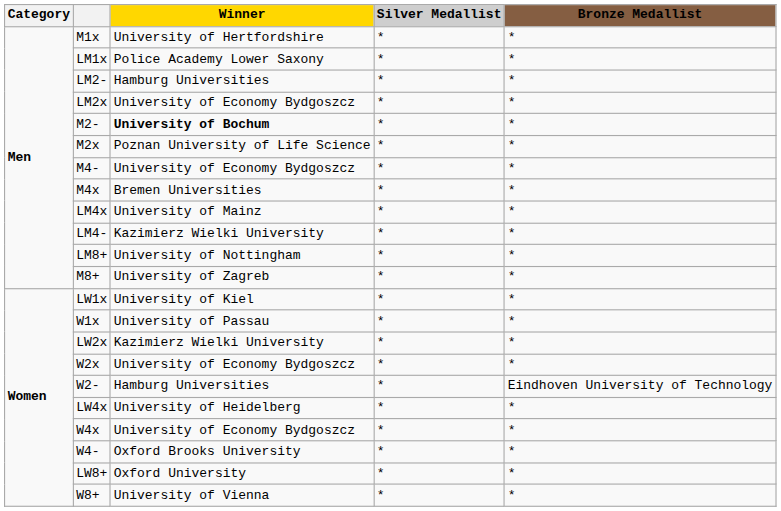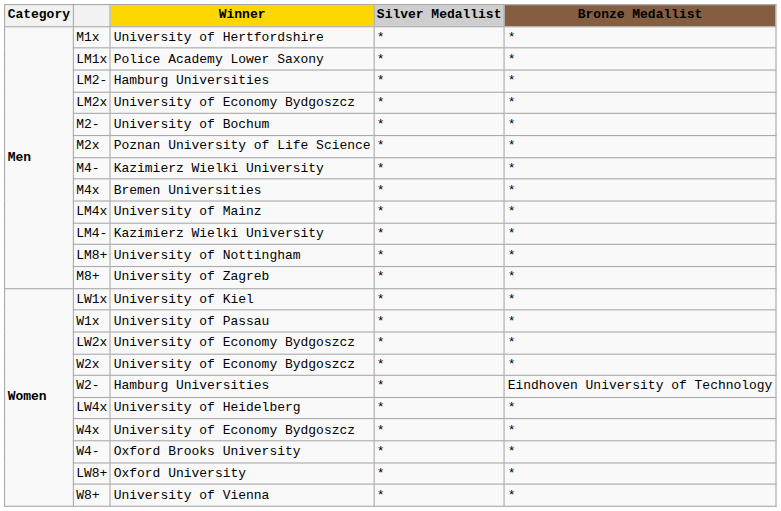M2- | Winner: bold -> normal
M4- | Winner: University of Economy Bydgoszcz -> Kazimierz Wielki University
LW2x | Winner: Kazimierz Wielki University -> University of Economy Bydgoszcz
